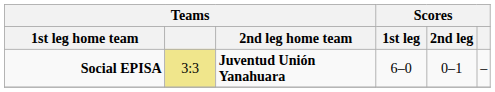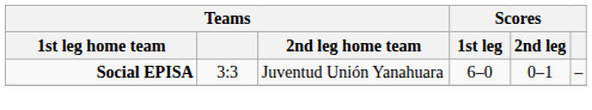Social EPISA | Teams: khaki background -> no background
Social EPISA | Teams / 2nd leg home team: bold -> normal
